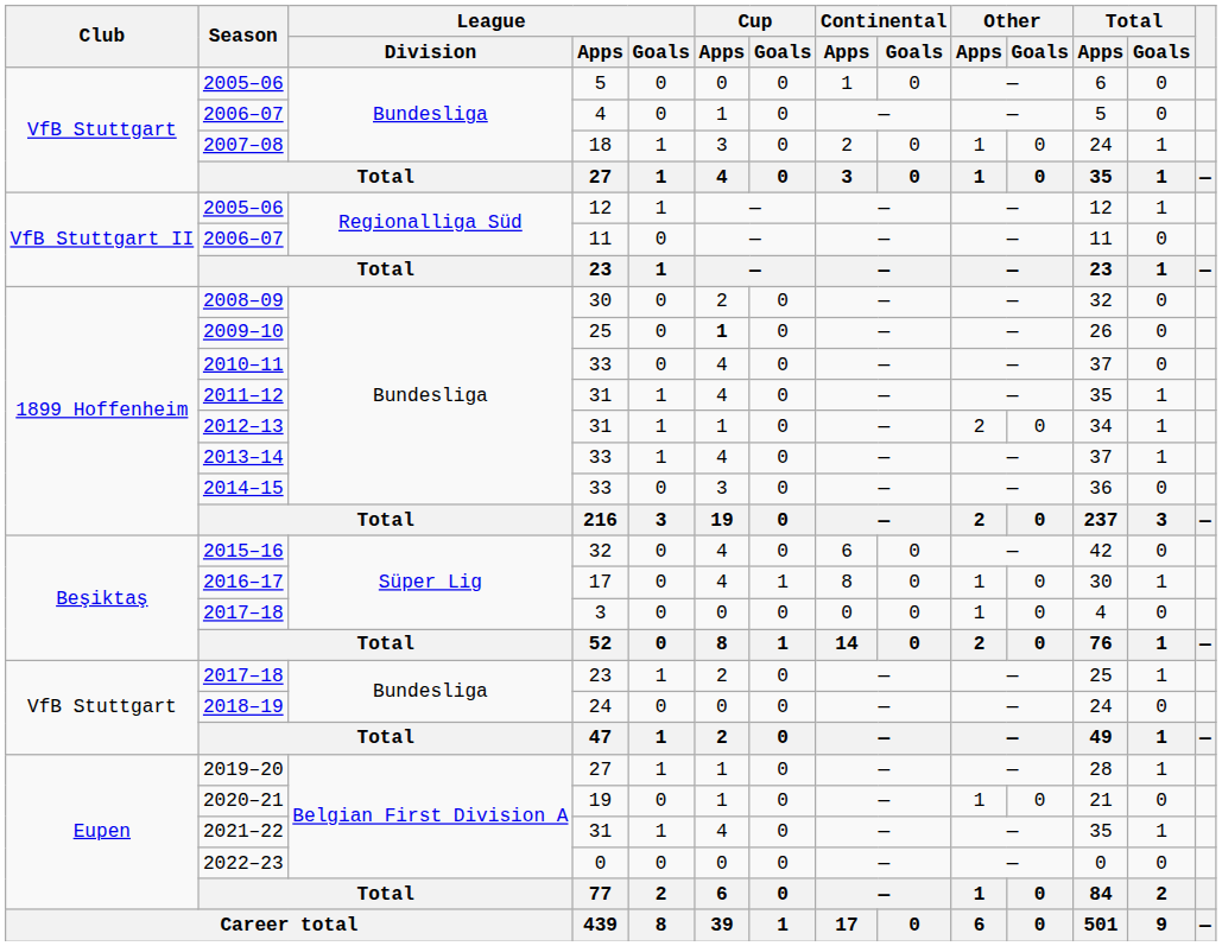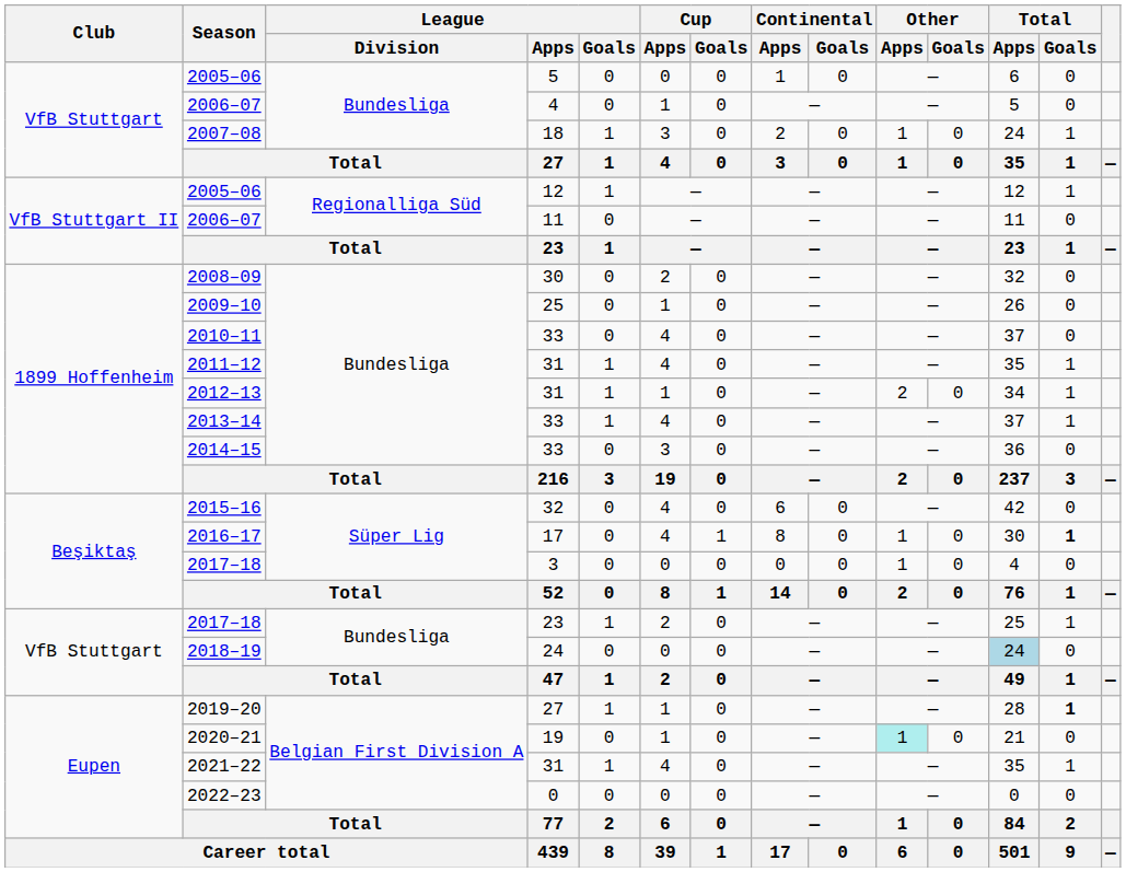2009–10 | Cup / Apps: bold -> normal
2016–17 | Total / Goals: normal -> bold
2018–19 | Total / Apps: no background -> lightblue background
2019–20 | Total / Goals: normal -> bold
2020–21 | Other / Apps: no background -> paleturquoise background
